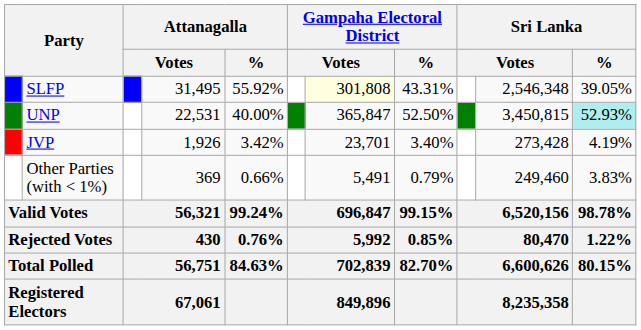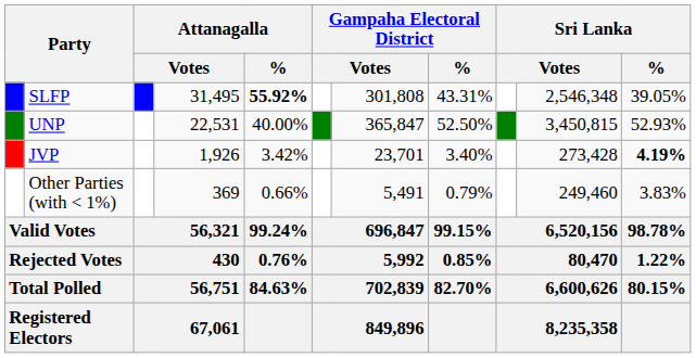SLFP | Attanagalla / %: normal -> bold
SLFP | column 7: lightyellow background -> no background
UNP | Sri Lanka / %: paleturquoise background -> no background
JVP | Sri Lanka / %: normal -> bold
